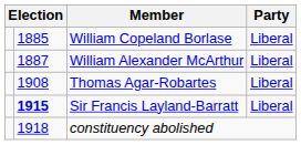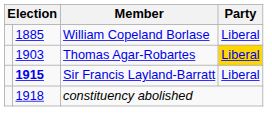- row: 1887 | William Alexander McArthur | Liberal
Thomas Agar-Robartes | column 2: 1908 -> 1903
Thomas Agar-Robartes | Party: no background -> gold background
